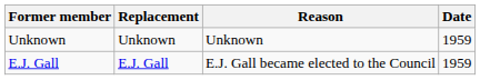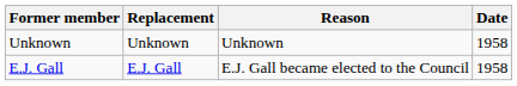row 2 | Date: 1959 -> 1958
row 3 | Date: 1959 -> 1958
